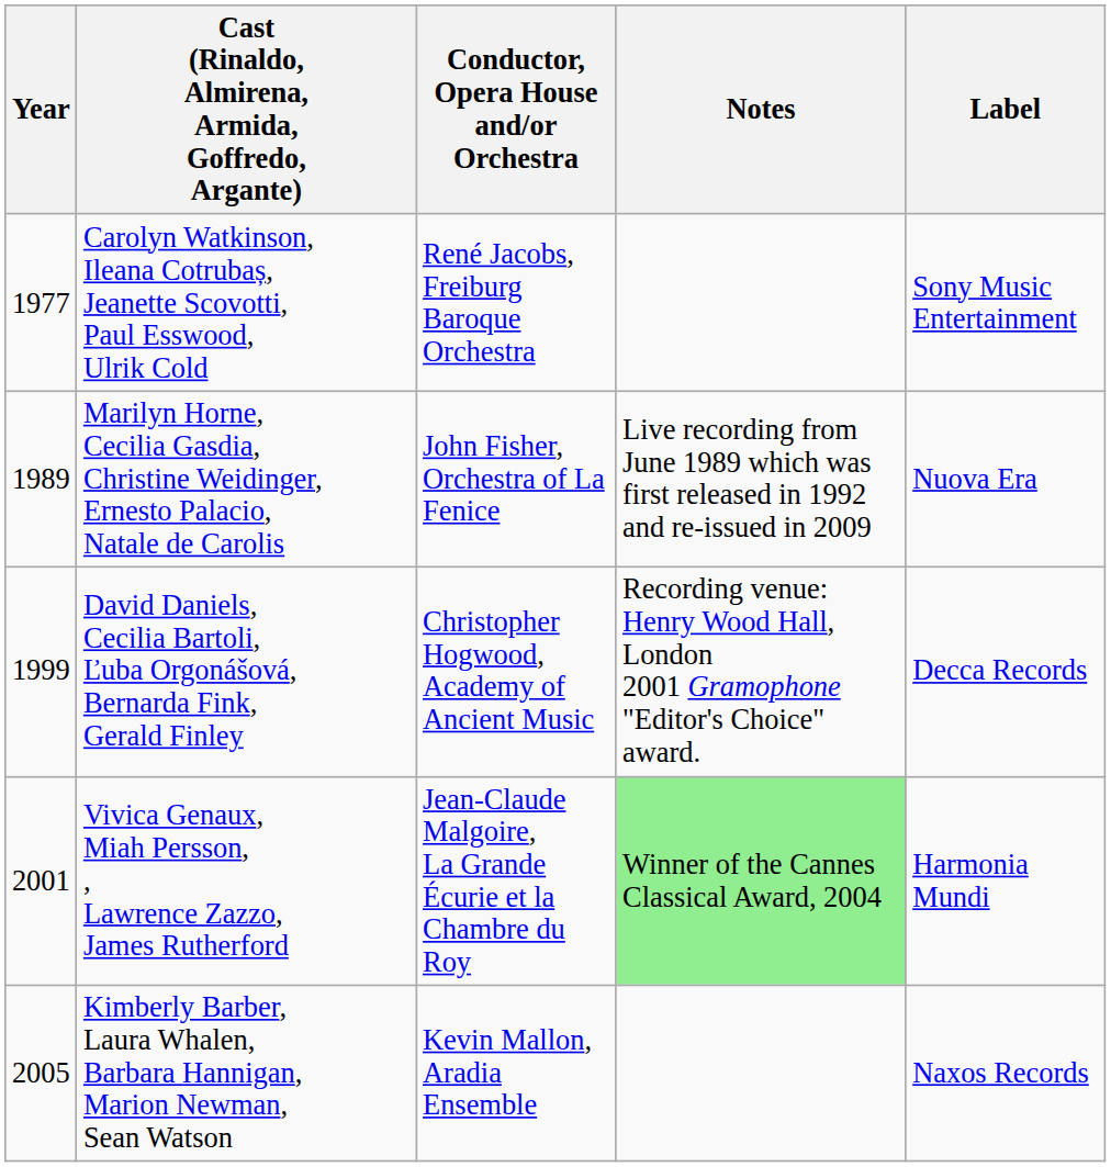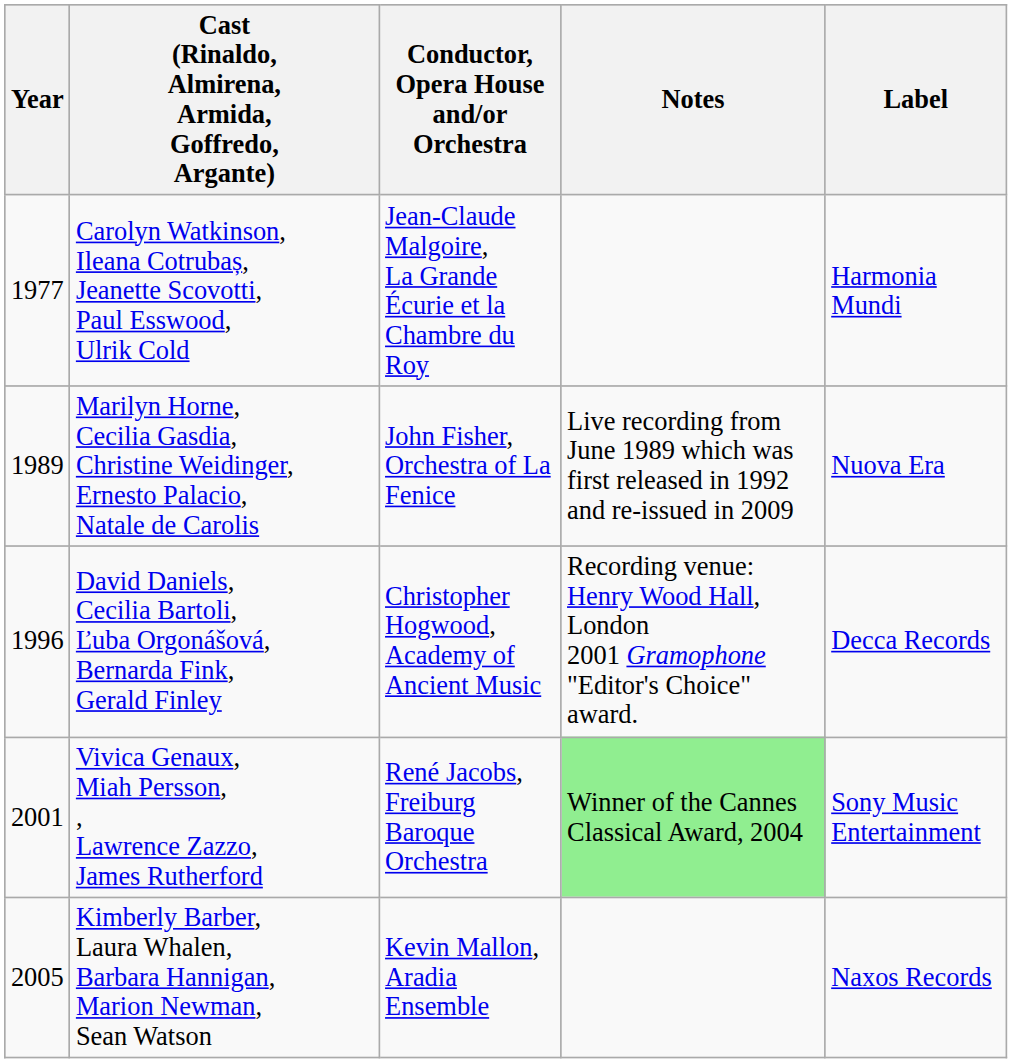row 2 | Conductor, Opera House and/or Orchestra: René Jacobs, Freiburg Baroque Orchestra -> Jean-Claude Malgoire, La Grande Écurie et la Chambre du Roy
row 2 | Label: Sony Music Entertainment -> Harmonia Mundi
row 4 | Year: 1999 -> 1996
row 5 | Conductor, Opera House and/or Orchestra: Jean-Claude Malgoire, La Grande Écurie et la Chambre du Roy -> René Jacobs, Freiburg Baroque Orchestra
row 5 | Label: Harmonia Mundi -> Sony Music Entertainment
